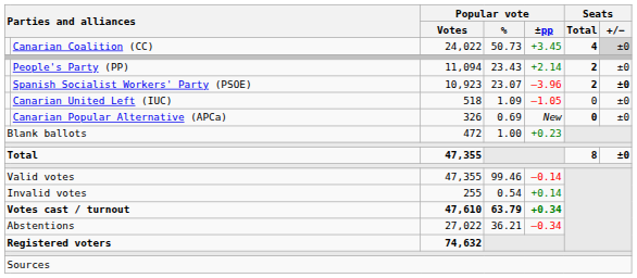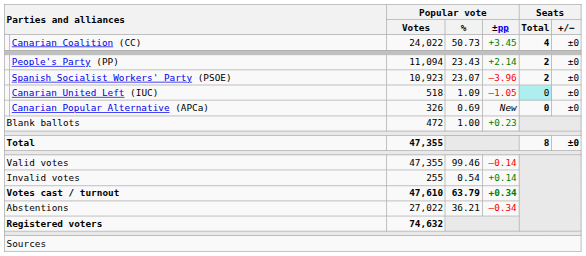Canarian Coalition (CC) | Seats / +/−: lightgrey background -> no background
Spanish Socialist Workers' Party (PSOE) | Seats / +/−: bold -> normal
Canarian United Left (IUC) | Seats / Total: no background -> paleturquoise background
